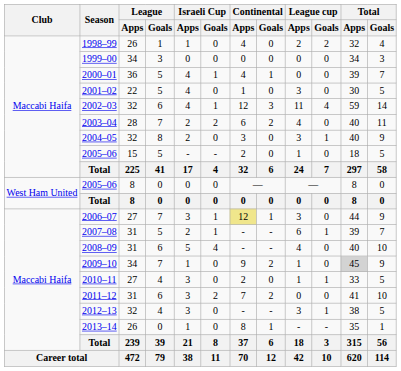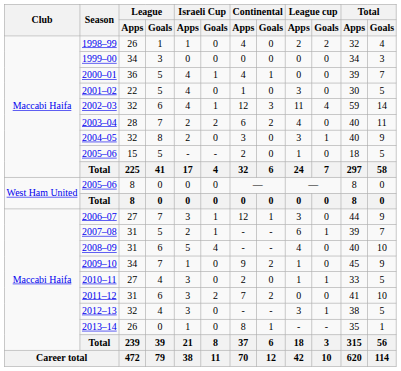2006–07 | Continental / Apps: khaki background -> no background
2009–10 | Total / Apps: lightgrey background -> no background
